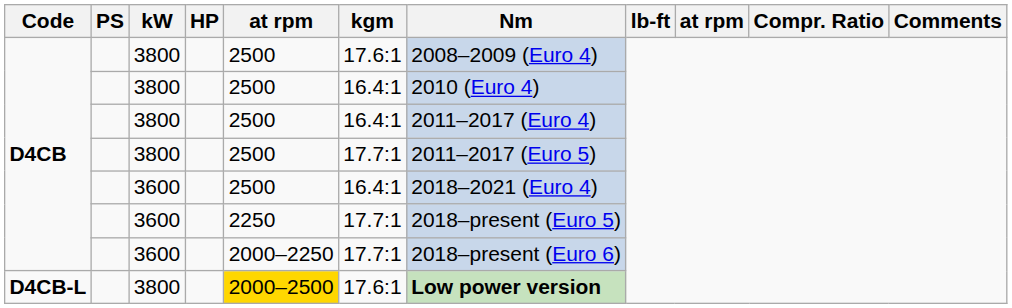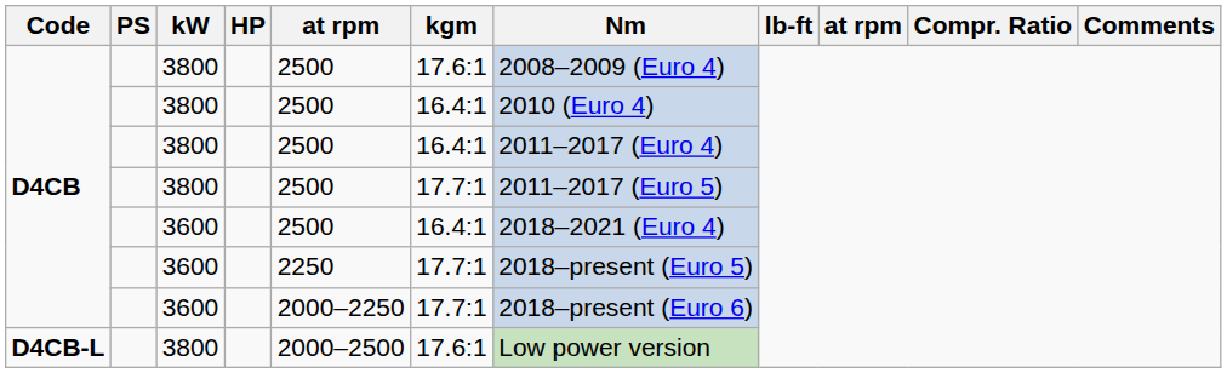D4CB-L | column 5: gold background -> no background
D4CB-L | Nm: bold -> normal
